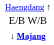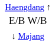row 3 | column 1: bold -> normal
